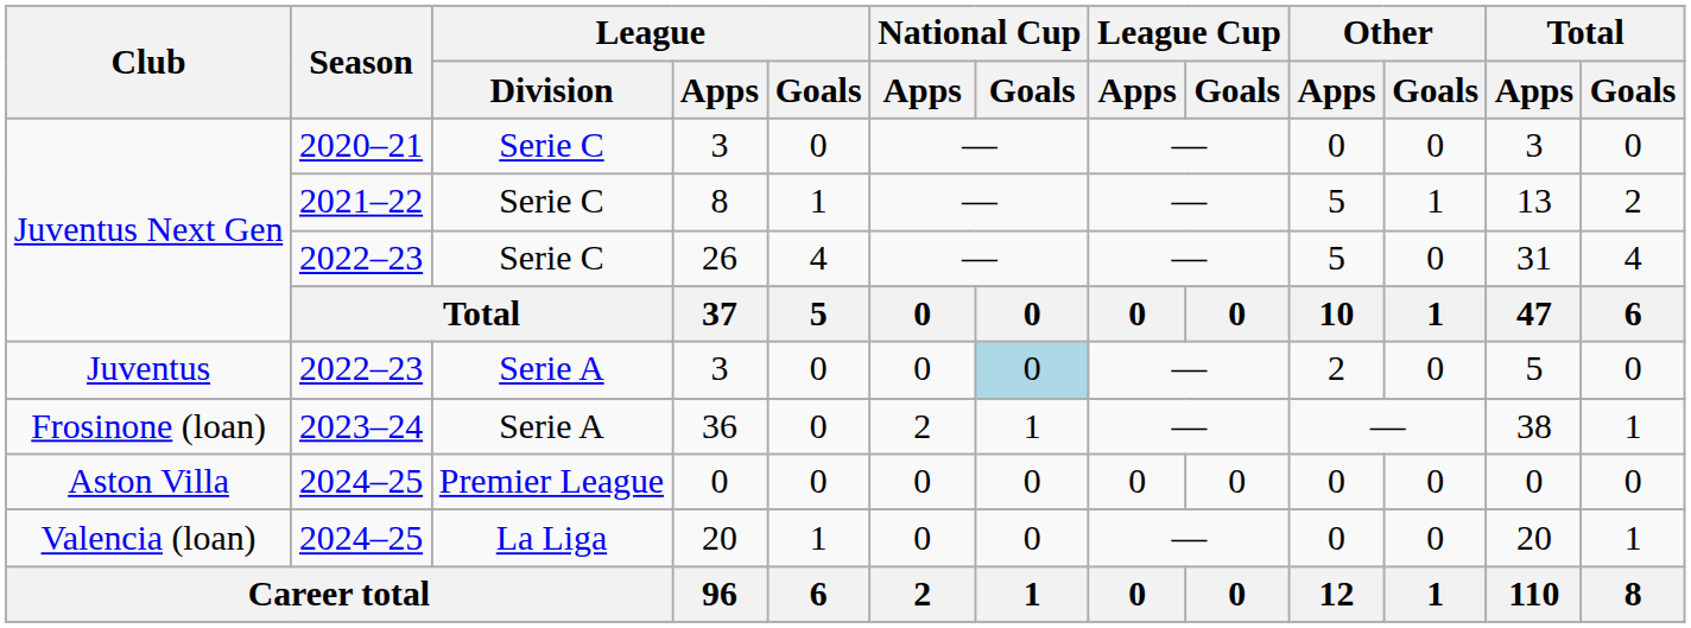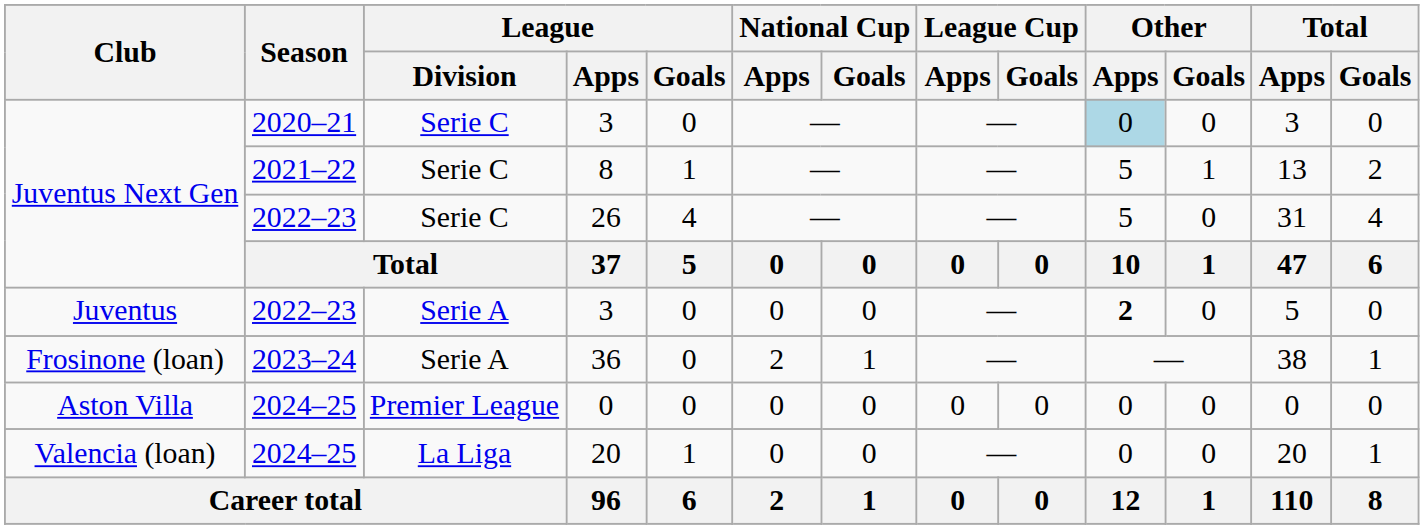Juventus Next Gen / 3 | Other / Apps: no background -> lightblue background
Juventus / 3 | National Cup / Goals: lightblue background -> no background
Juventus / 3 | Other / Apps: normal -> bold
